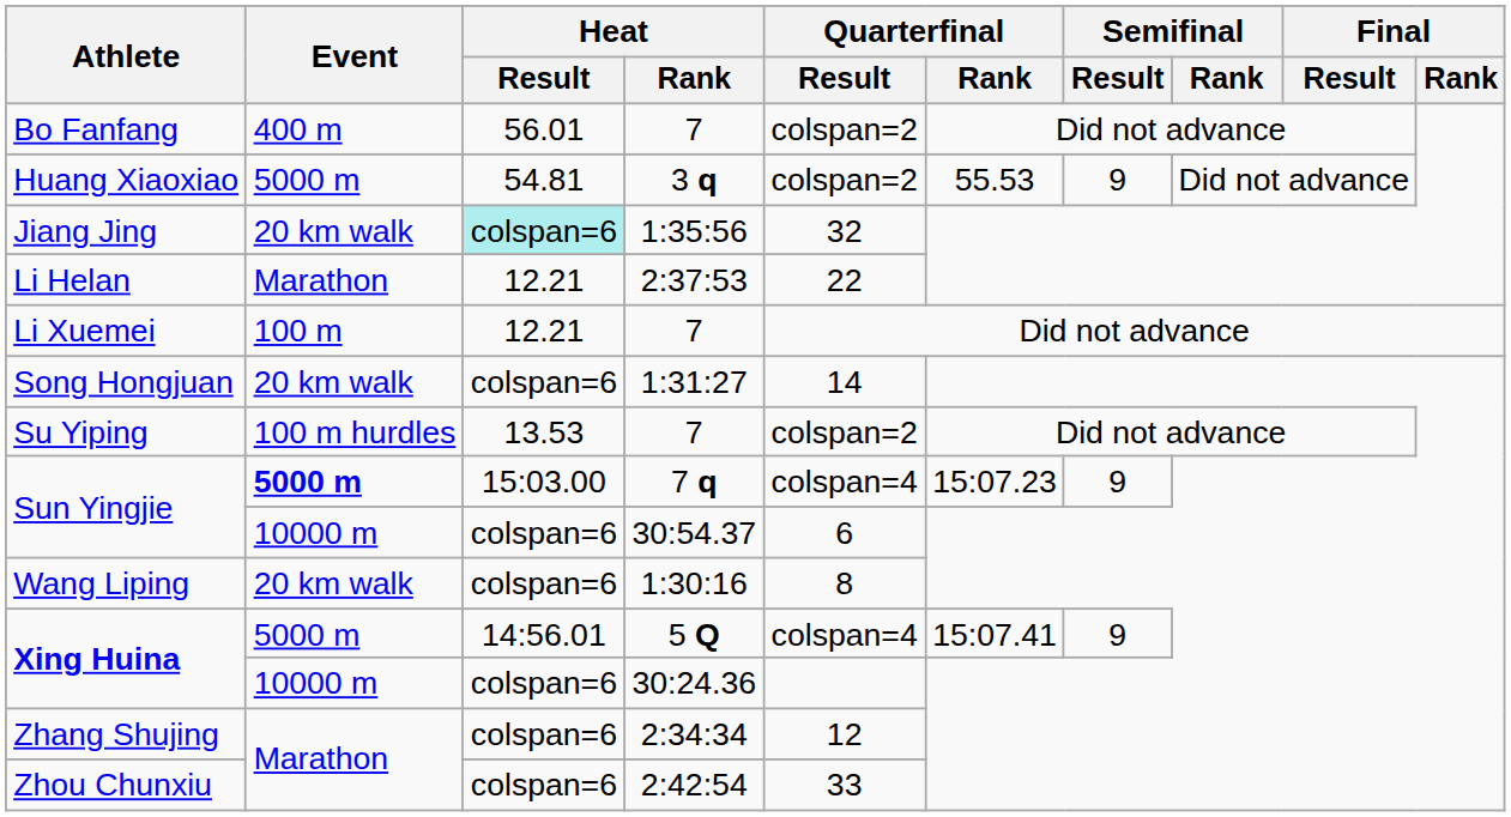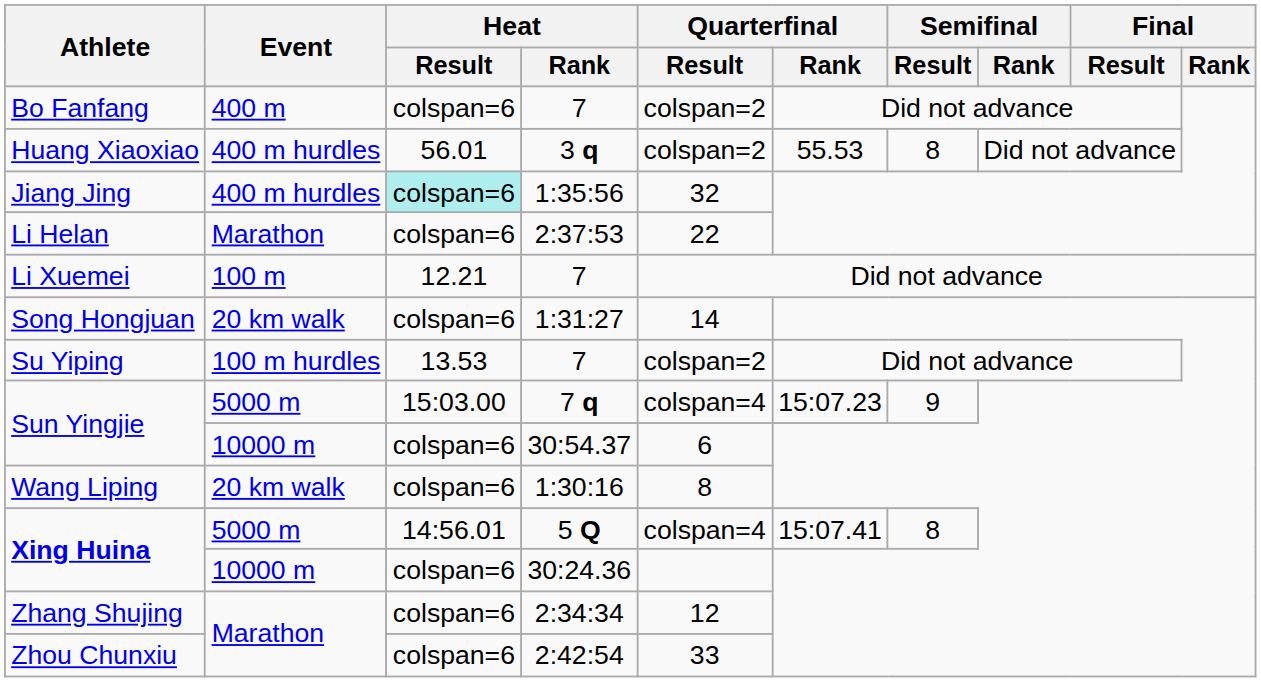Bo Fanfang | Heat / Result: 56.01 -> colspan=6
Huang Xiaoxiao | Event: 5000 m -> 400 m hurdles
Huang Xiaoxiao | Heat / Result: 54.81 -> 56.01
Huang Xiaoxiao | Semifinal / Result: 9 -> 8
Jiang Jing | Event: 20 km walk -> 400 m hurdles
Li Helan | Heat / Result: 12.21 -> colspan=6
Sun Yingjie / 7 q | Event: bold -> normal
Xing Huina / 5 Q | Semifinal / Result: 9 -> 8
